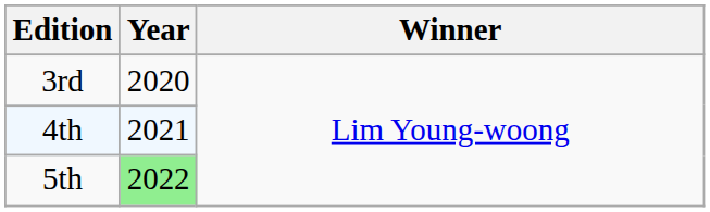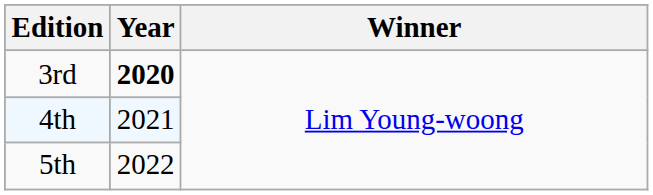3rd | Year: normal -> bold
5th | Year: lightgreen background -> no background
